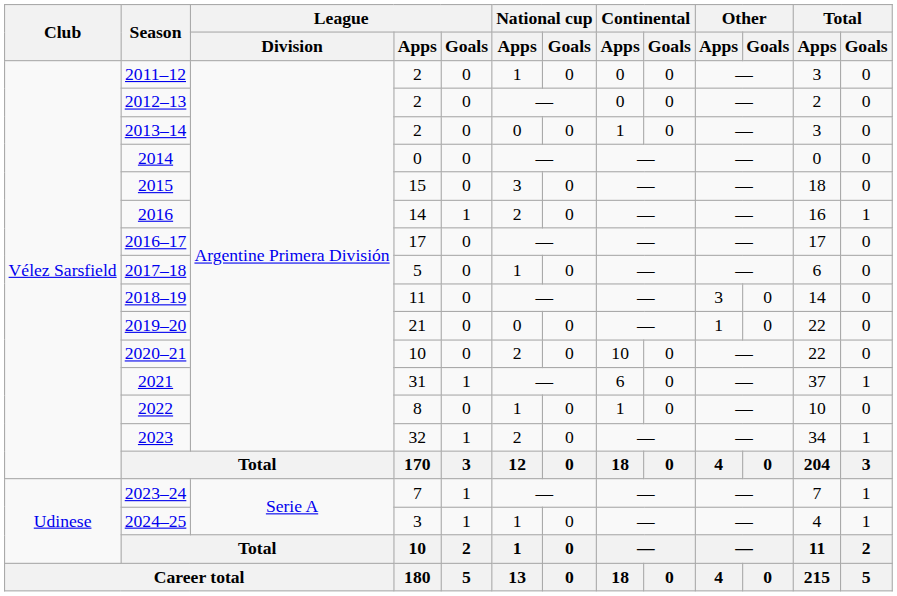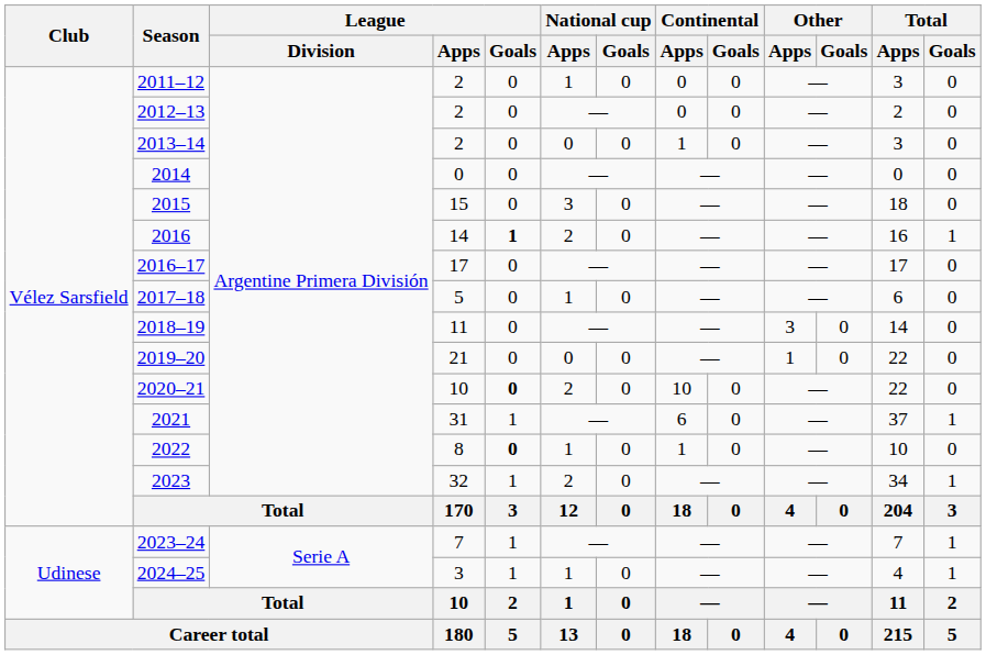2016 | League / Goals: normal -> bold
2020–21 | League / Goals: normal -> bold
2022 | League / Goals: normal -> bold
